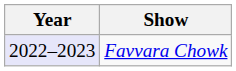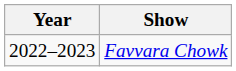Favvara Chowk | Year: lavender background -> no background
